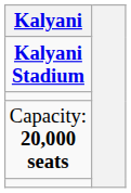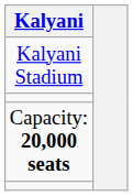row 2 | Kalyani: bold -> normal
